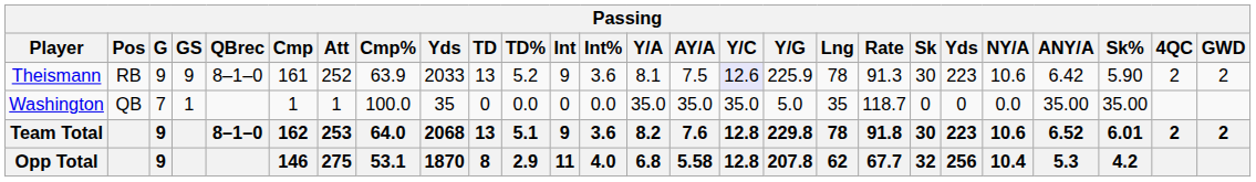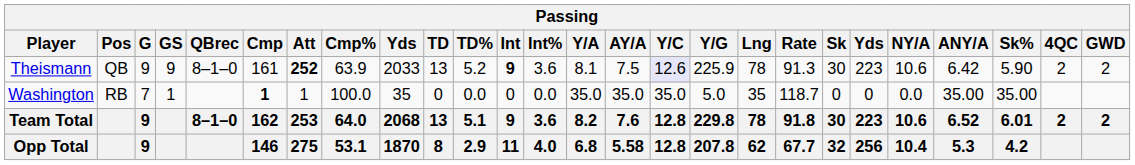Theismann | Pos: RB -> QB
Theismann | Att: normal -> bold
Theismann | Int: normal -> bold
Washington | Pos: QB -> RB
Washington | Cmp: normal -> bold
